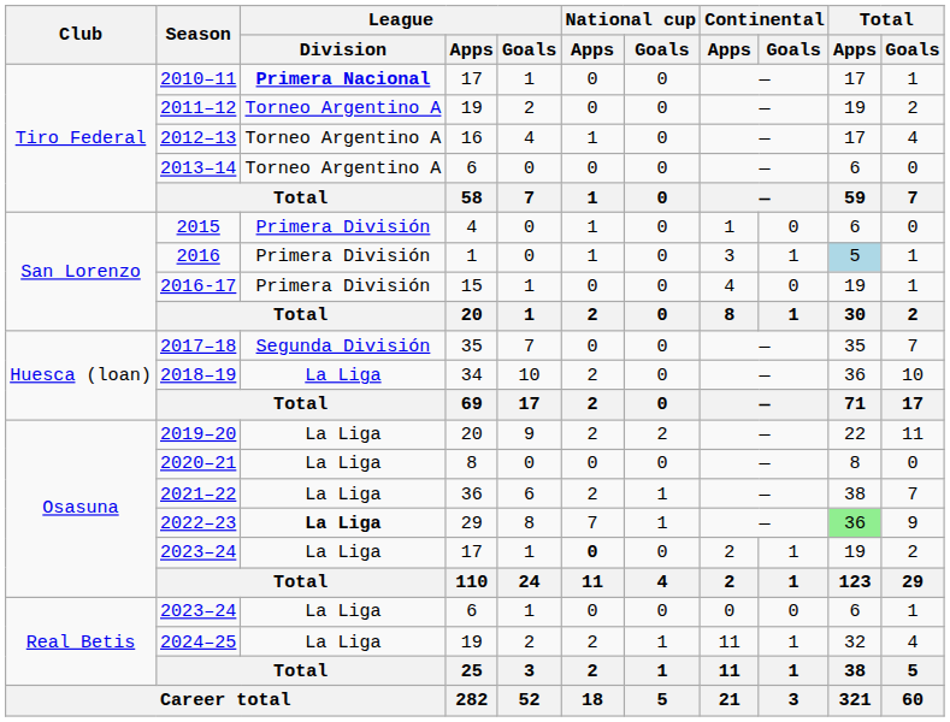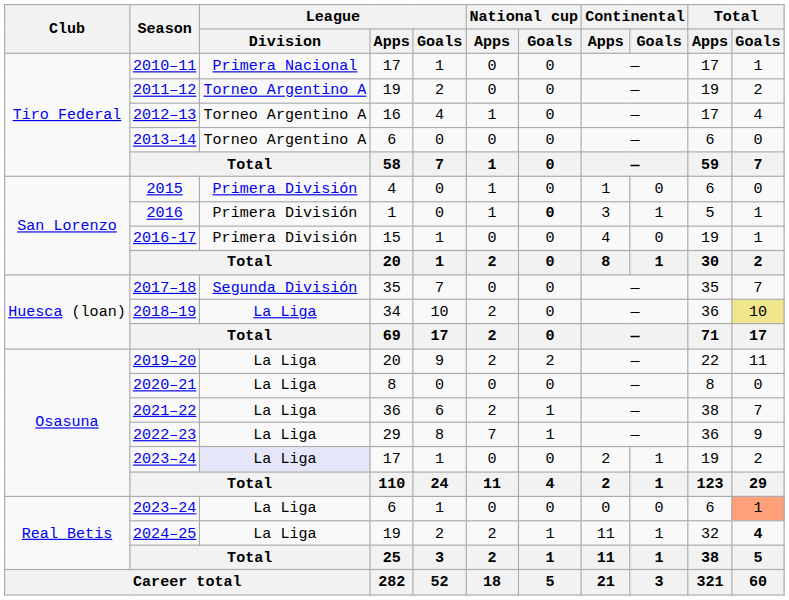2010–11 | League / Division: bold -> normal
2016 | National cup / Goals: normal -> bold
2016 | Total / Apps: lightblue background -> no background
2018–19 | Total / Goals: no background -> khaki background
2022–23 | League / Division: bold -> normal
2022–23 | Total / Apps: lightgreen background -> no background
2023–24 / 17 | League / Division: no background -> lavender background
2023–24 / 17 | National cup / Apps: bold -> normal
2023–24 / 6 | Total / Goals: no background -> lightsalmon background
2024–25 | Total / Goals: normal -> bold
